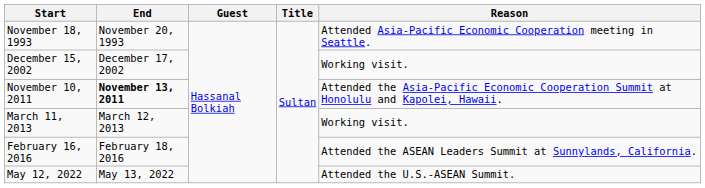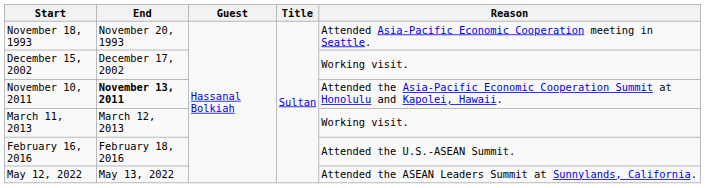February 16, 2016 | Reason: Attended the ASEAN Leaders Summit at Sunnylands, California. -> Attended the U.S.-ASEAN Summit.
May 12, 2022 | Reason: Attended the U.S.-ASEAN Summit. -> Attended the ASEAN Leaders Summit at Sunnylands, California.
